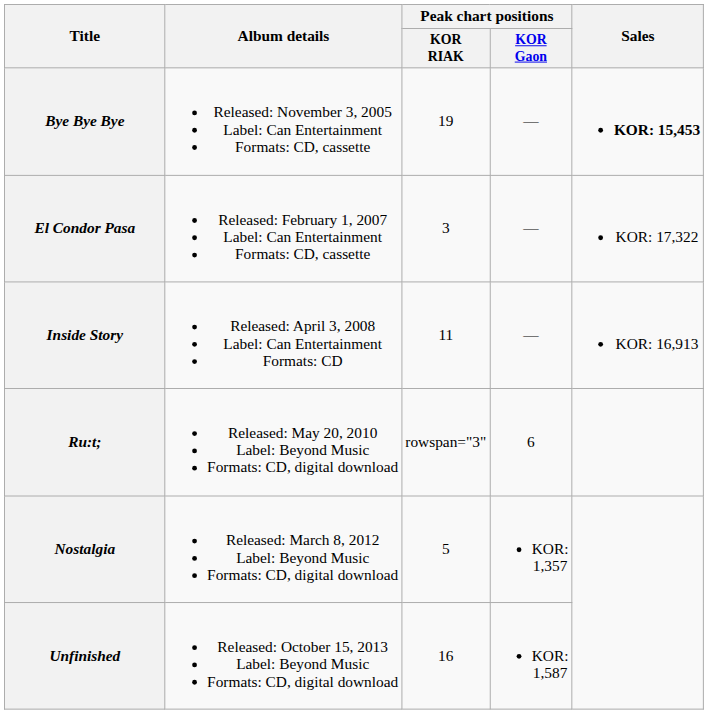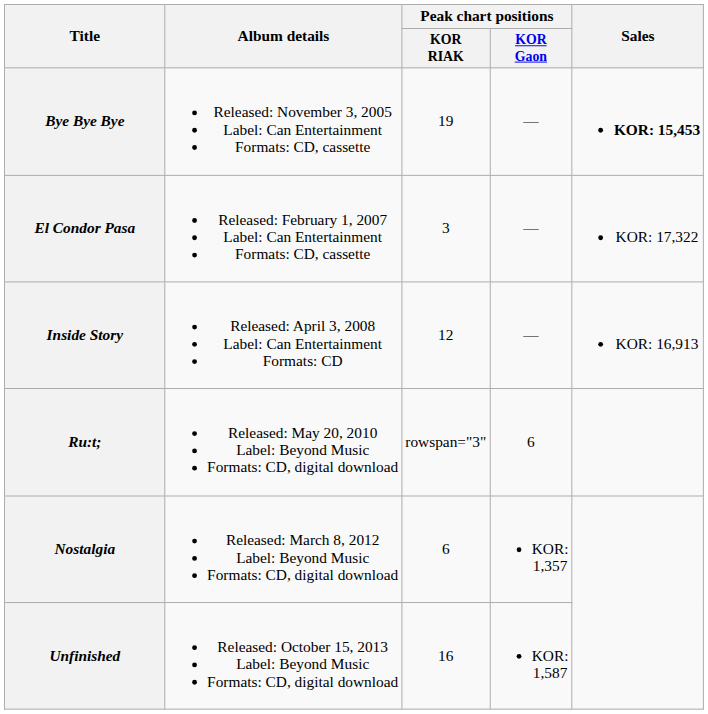Inside Story | Peak chart positions / KOR RIAK: 11 -> 12
Nostalgia | Peak chart positions / KOR RIAK: 5 -> 6
